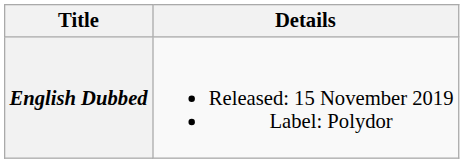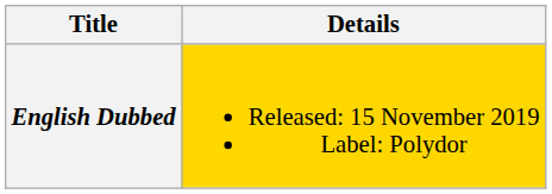English Dubbed | Details: no background -> gold background
